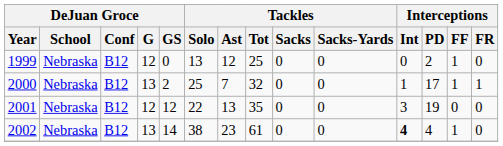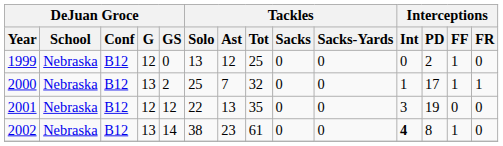2002 | Interceptions / PD: 4 -> 8
